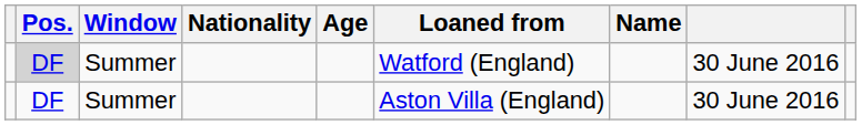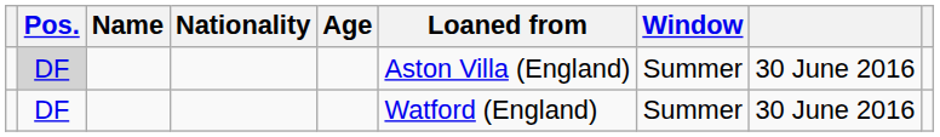columns swapped: Name <-> Window
row 2 | Loaned from: Watford (England) -> Aston Villa (England)
row 3 | Loaned from: Aston Villa (England) -> Watford (England)
